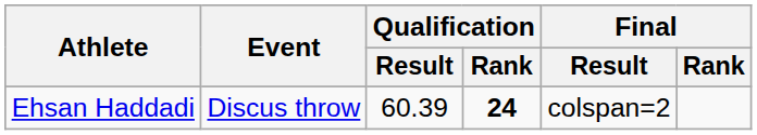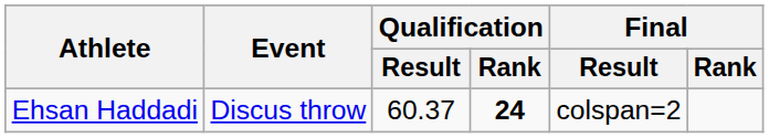Ehsan Haddadi | Qualification / Result: 60.39 -> 60.37
